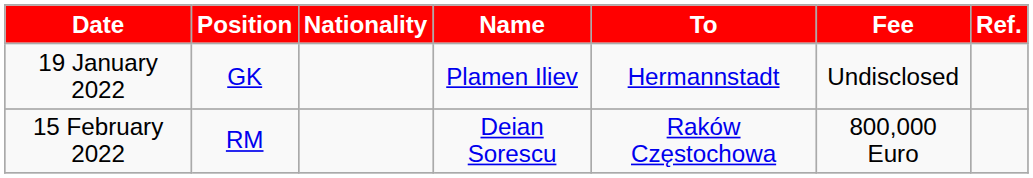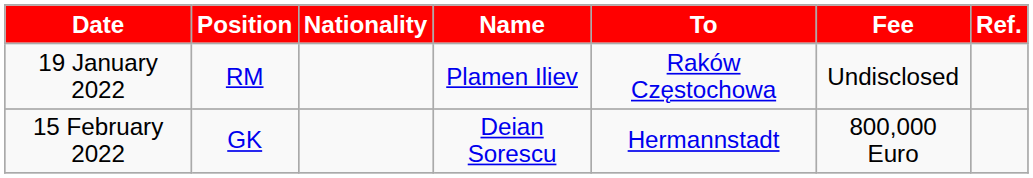19 January 2022 | Position: GK -> RM
19 January 2022 | To: Hermannstadt -> Raków Częstochowa
15 February 2022 | Position: RM -> GK
15 February 2022 | To: Raków Częstochowa -> Hermannstadt
